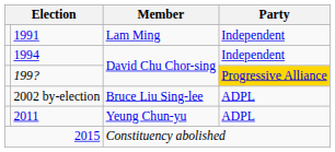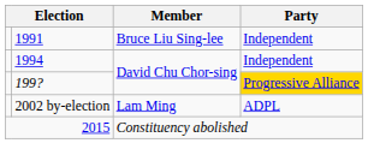1991 | Member: Lam Ming -> Bruce Liu Sing-lee
2002 by-election | Member: Bruce Liu Sing-lee -> Lam Ming
- row: 2011 | Yeung Chun-yu | ADPL
